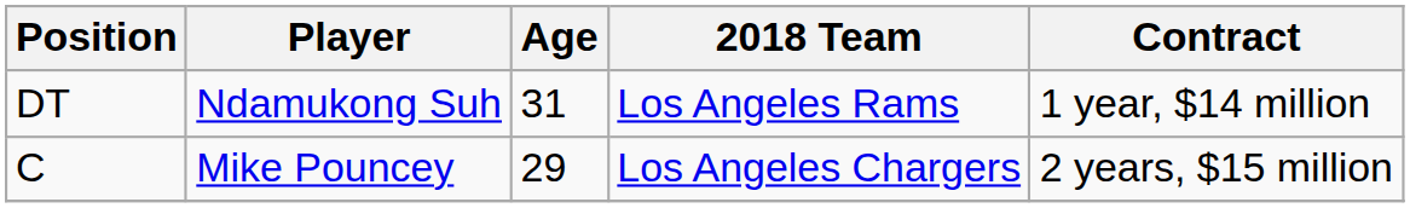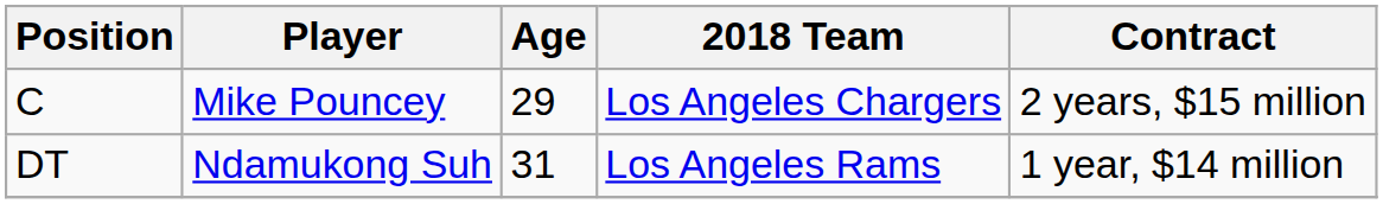rows swapped: DT <-> C
